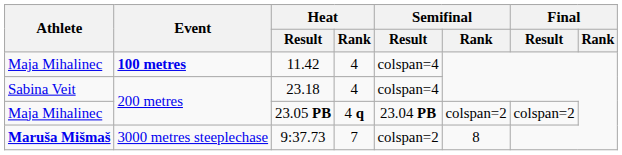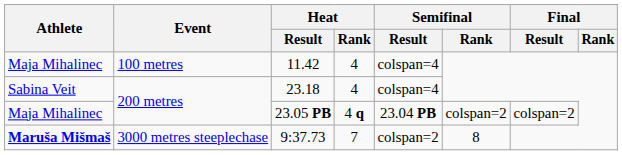11.42 | Event: bold -> normal
